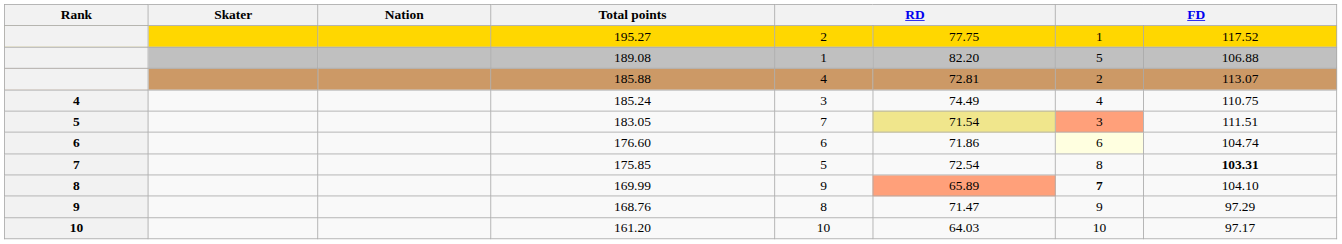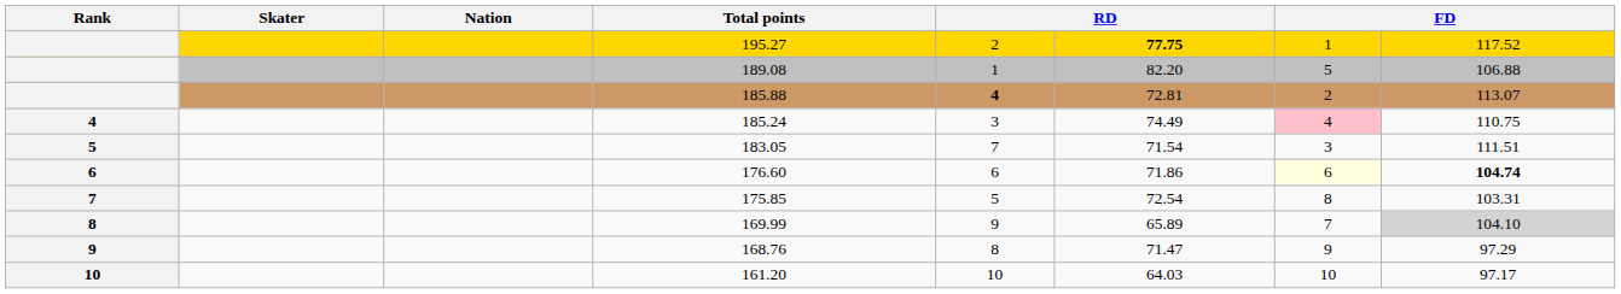195.27 | column 6: normal -> bold
185.88 | column 5: normal -> bold
185.24 | column 7: no background -> pink background
183.05 | column 6: khaki background -> no background
183.05 | column 7: lightsalmon background -> no background
176.60 | column 8: normal -> bold
175.85 | column 8: bold -> normal
169.99 | column 6: lightsalmon background -> no background
169.99 | column 7: bold -> normal
169.99 | column 8: no background -> lightgrey background
